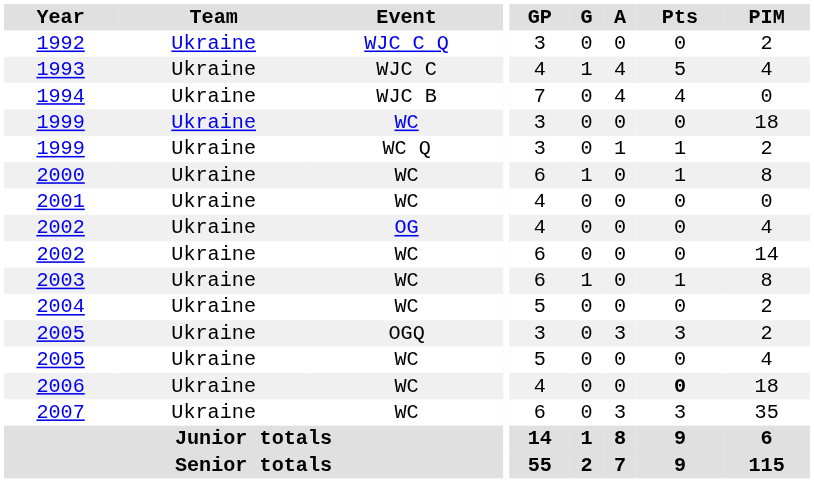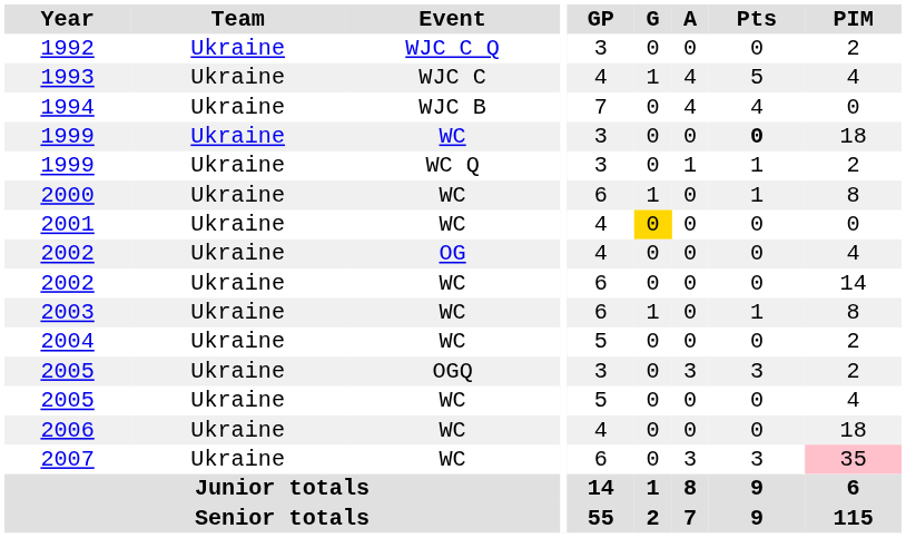1999 / WC | Pts: normal -> bold
2001 | G: no background -> gold background
2006 | Pts: bold -> normal
2007 | PIM: no background -> pink background
